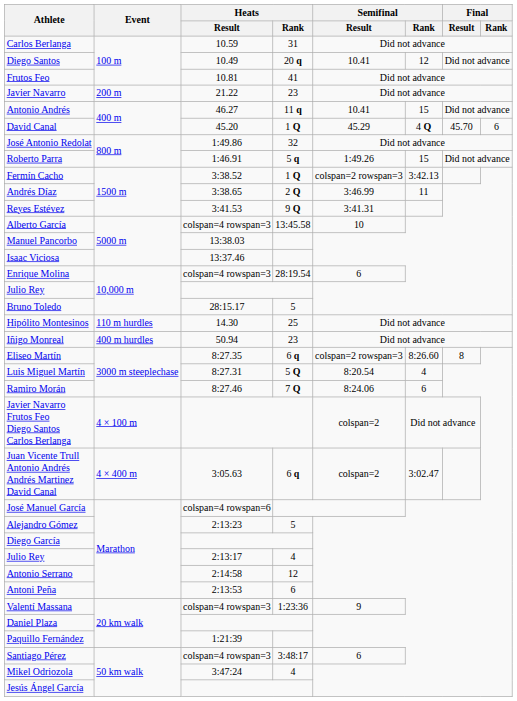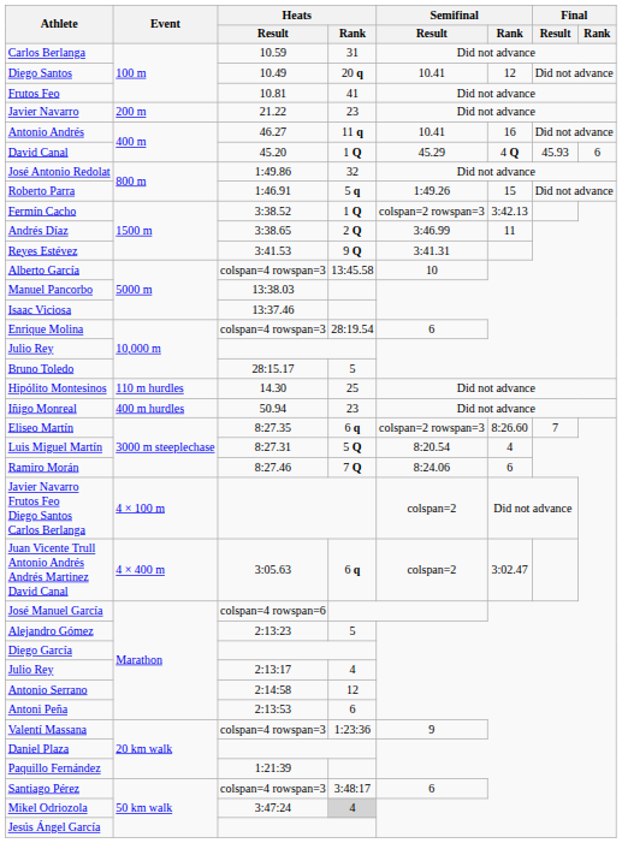Antonio Andrés | Semifinal / Rank: 15 -> 16
David Canal | Final / Result: 45.70 -> 45.93
Eliseo Martín | Final / Result: 8 -> 7
Mikel Odriozola | Heats / Rank: no background -> lightgrey background
